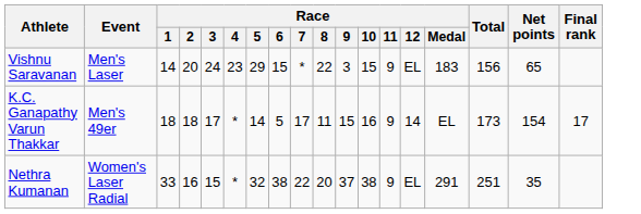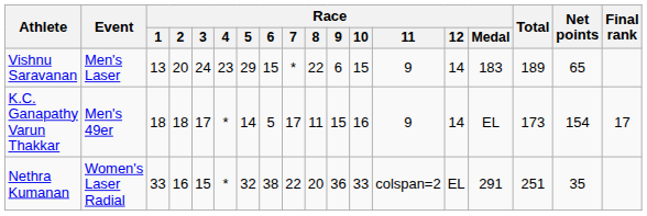Vishnu Saravanan | Race / 1: 14 -> 13
Vishnu Saravanan | Race / 9: 3 -> 6
Vishnu Saravanan | Race / 12: EL -> 14
Vishnu Saravanan | Total: 156 -> 189
Nethra Kumanan | Race / 9: 37 -> 36
Nethra Kumanan | Race / 10: 38 -> 33
Nethra Kumanan | Race / 11: 9 -> colspan=2
